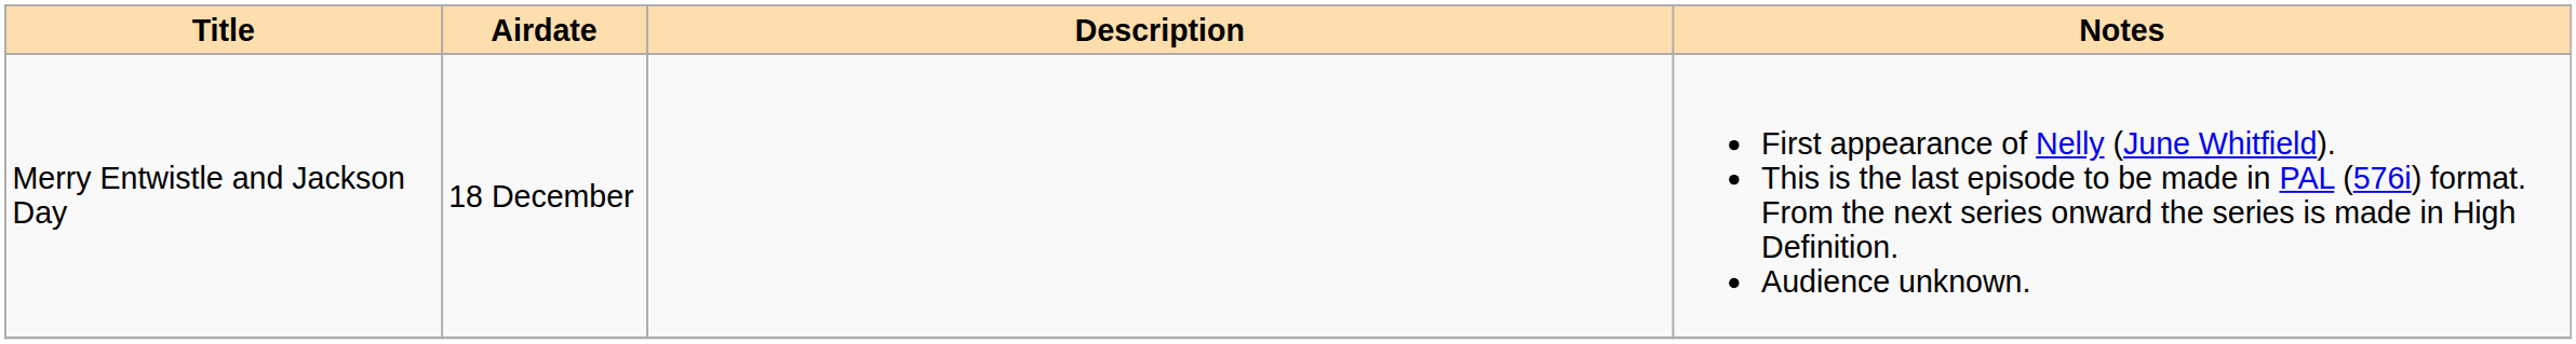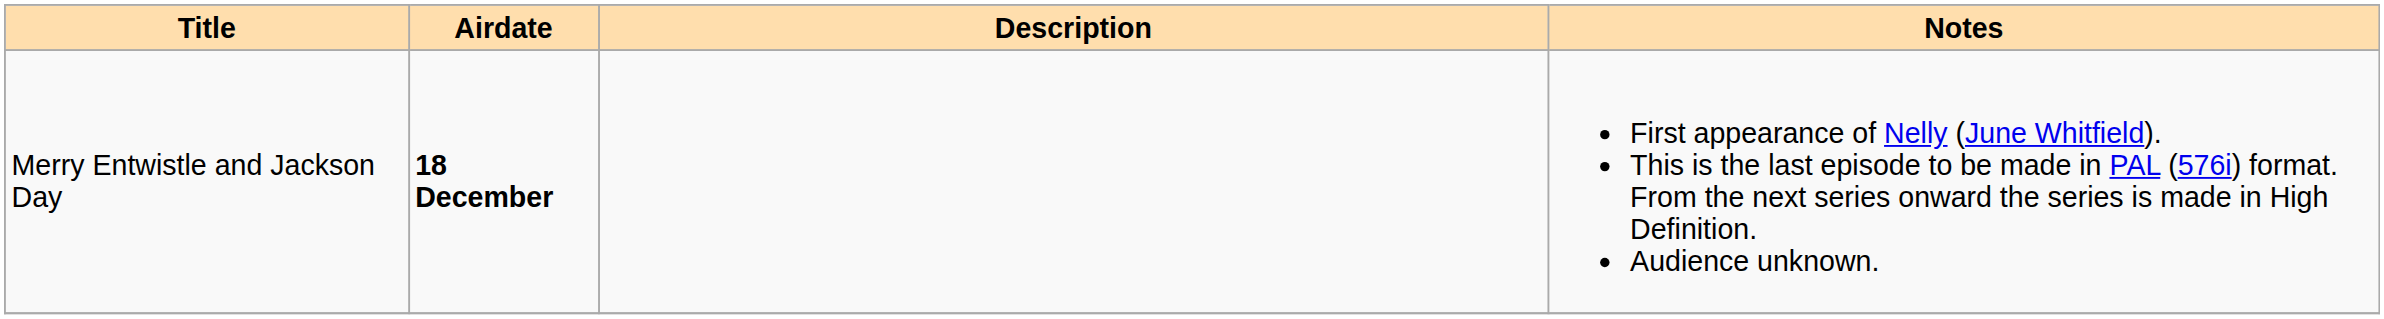Merry Entwistle and Jackson Day | Airdate: normal -> bold
